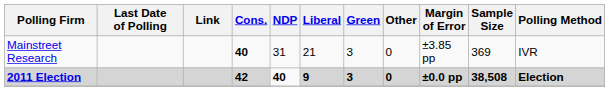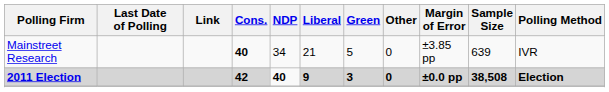Mainstreet Research | NDP: 31 -> 34
Mainstreet Research | Green: 3 -> 5
Mainstreet Research | Sample Size: 369 -> 639
